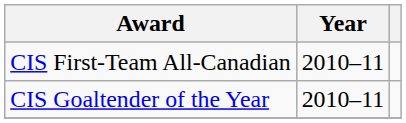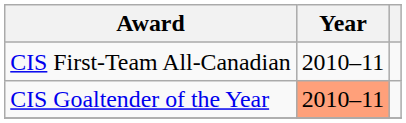CIS Goaltender of the Year | Year: no background -> lightsalmon background
